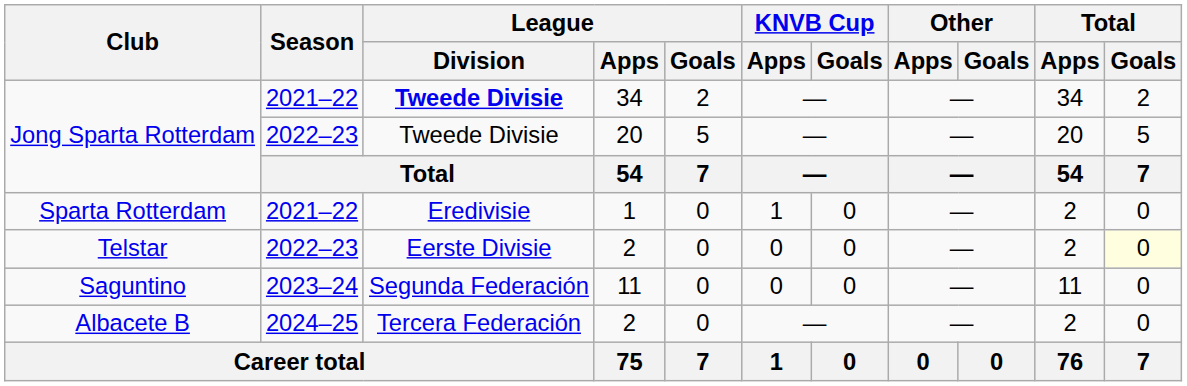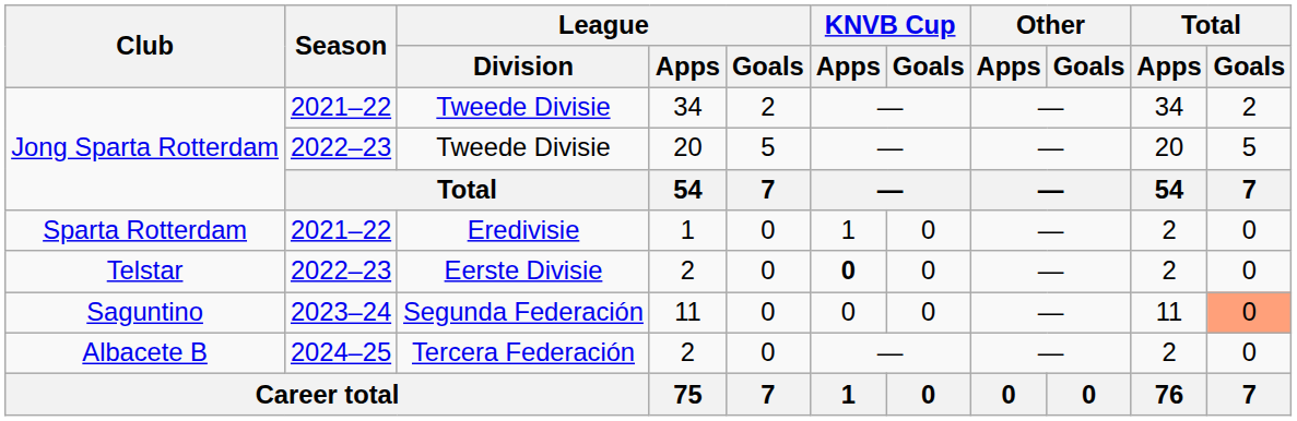Jong Sparta Rotterdam / 34 | League / Division: bold -> normal
Telstar | KNVB Cup / Apps: normal -> bold
Telstar | Total / Goals: lightyellow background -> no background
Saguntino | Total / Goals: no background -> lightsalmon background
